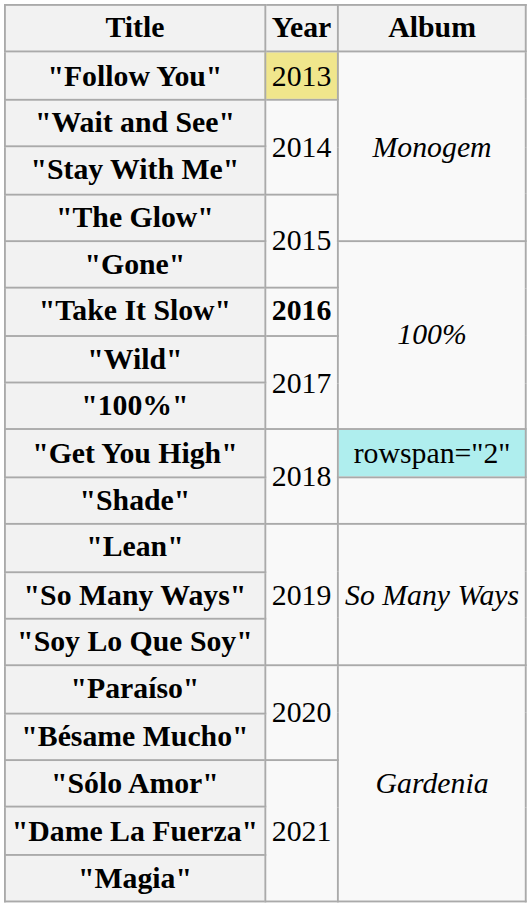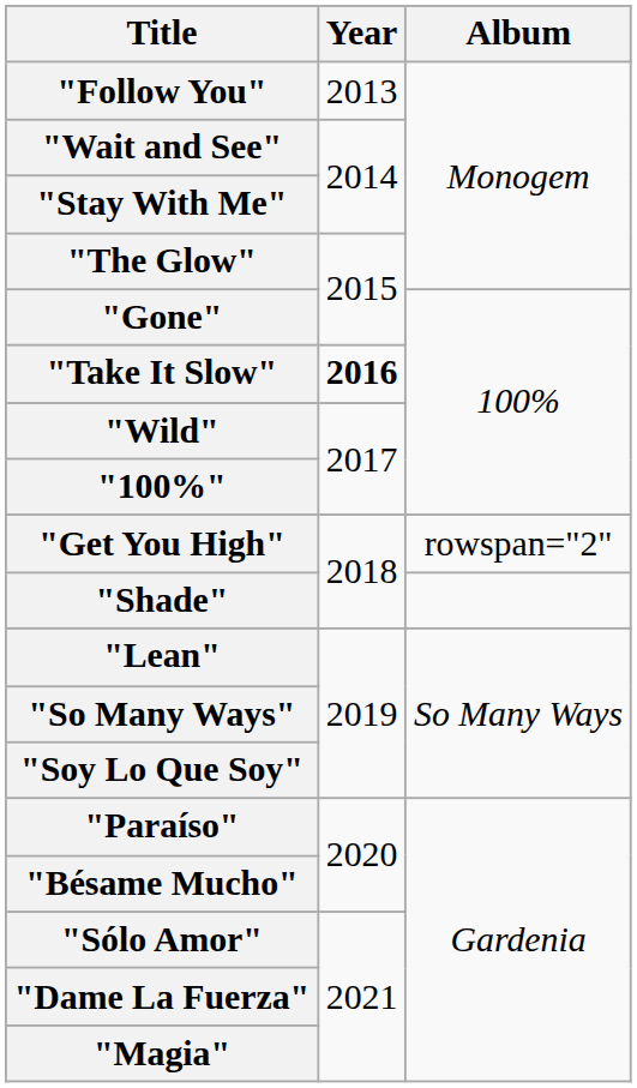"Follow You" | Year: khaki background -> no background
"Get You High" | Album: paleturquoise background -> no background
